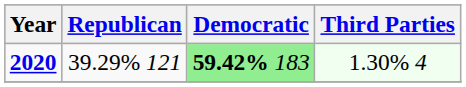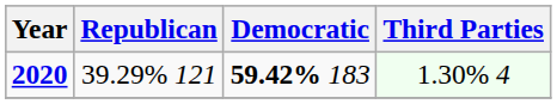2020 | Democratic: lightgreen background -> no background
